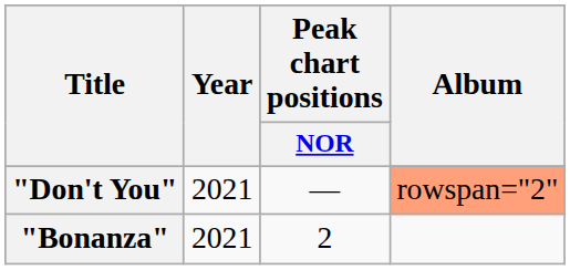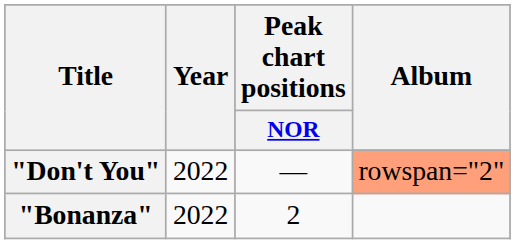"Don't You" | Year: 2021 -> 2022
"Bonanza" | Year: 2021 -> 2022
